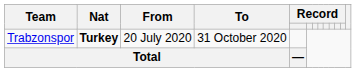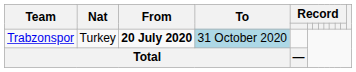Trabzonspor | Nat: bold -> normal
Trabzonspor | From: normal -> bold
Trabzonspor | To: no background -> lightblue background
